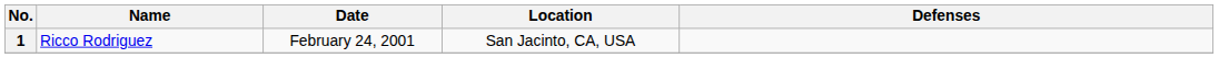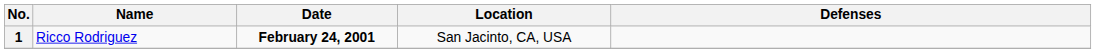1 | Date: normal -> bold
